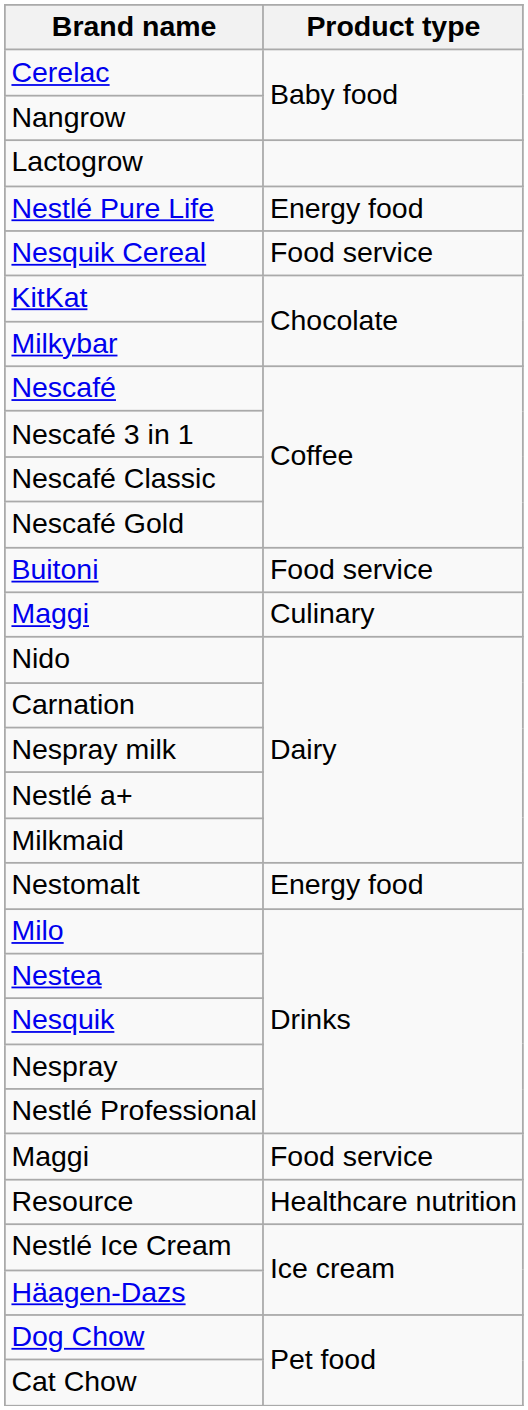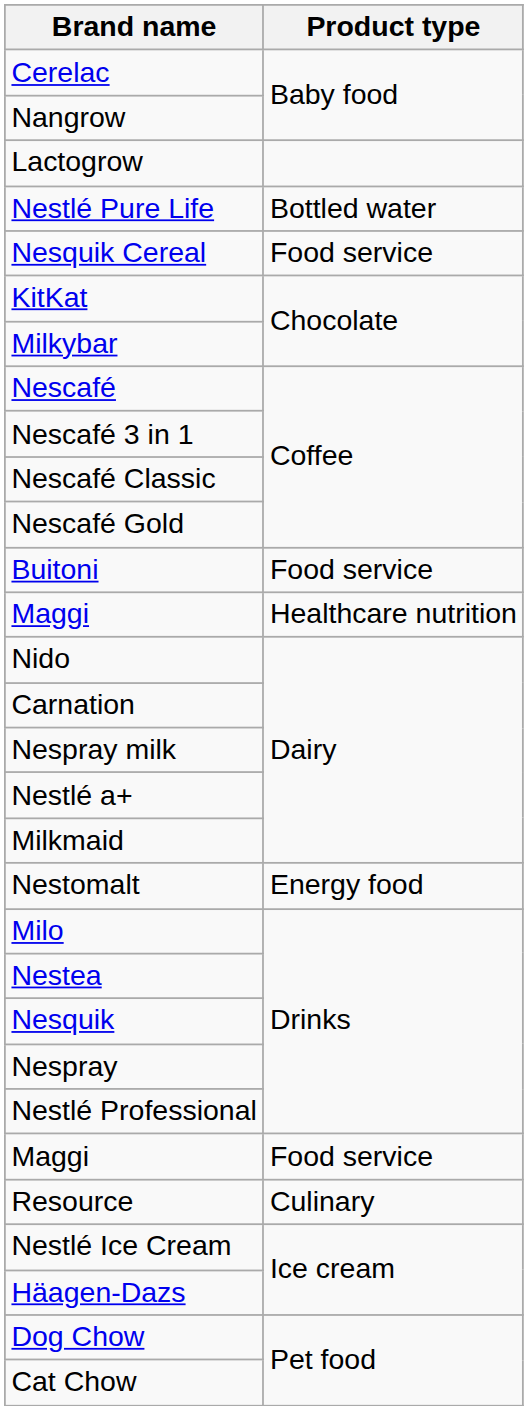row 5 | Product type: Energy food -> Bottled water
row 14 | Product type: Culinary -> Healthcare nutrition
row 27 | Product type: Healthcare nutrition -> Culinary
